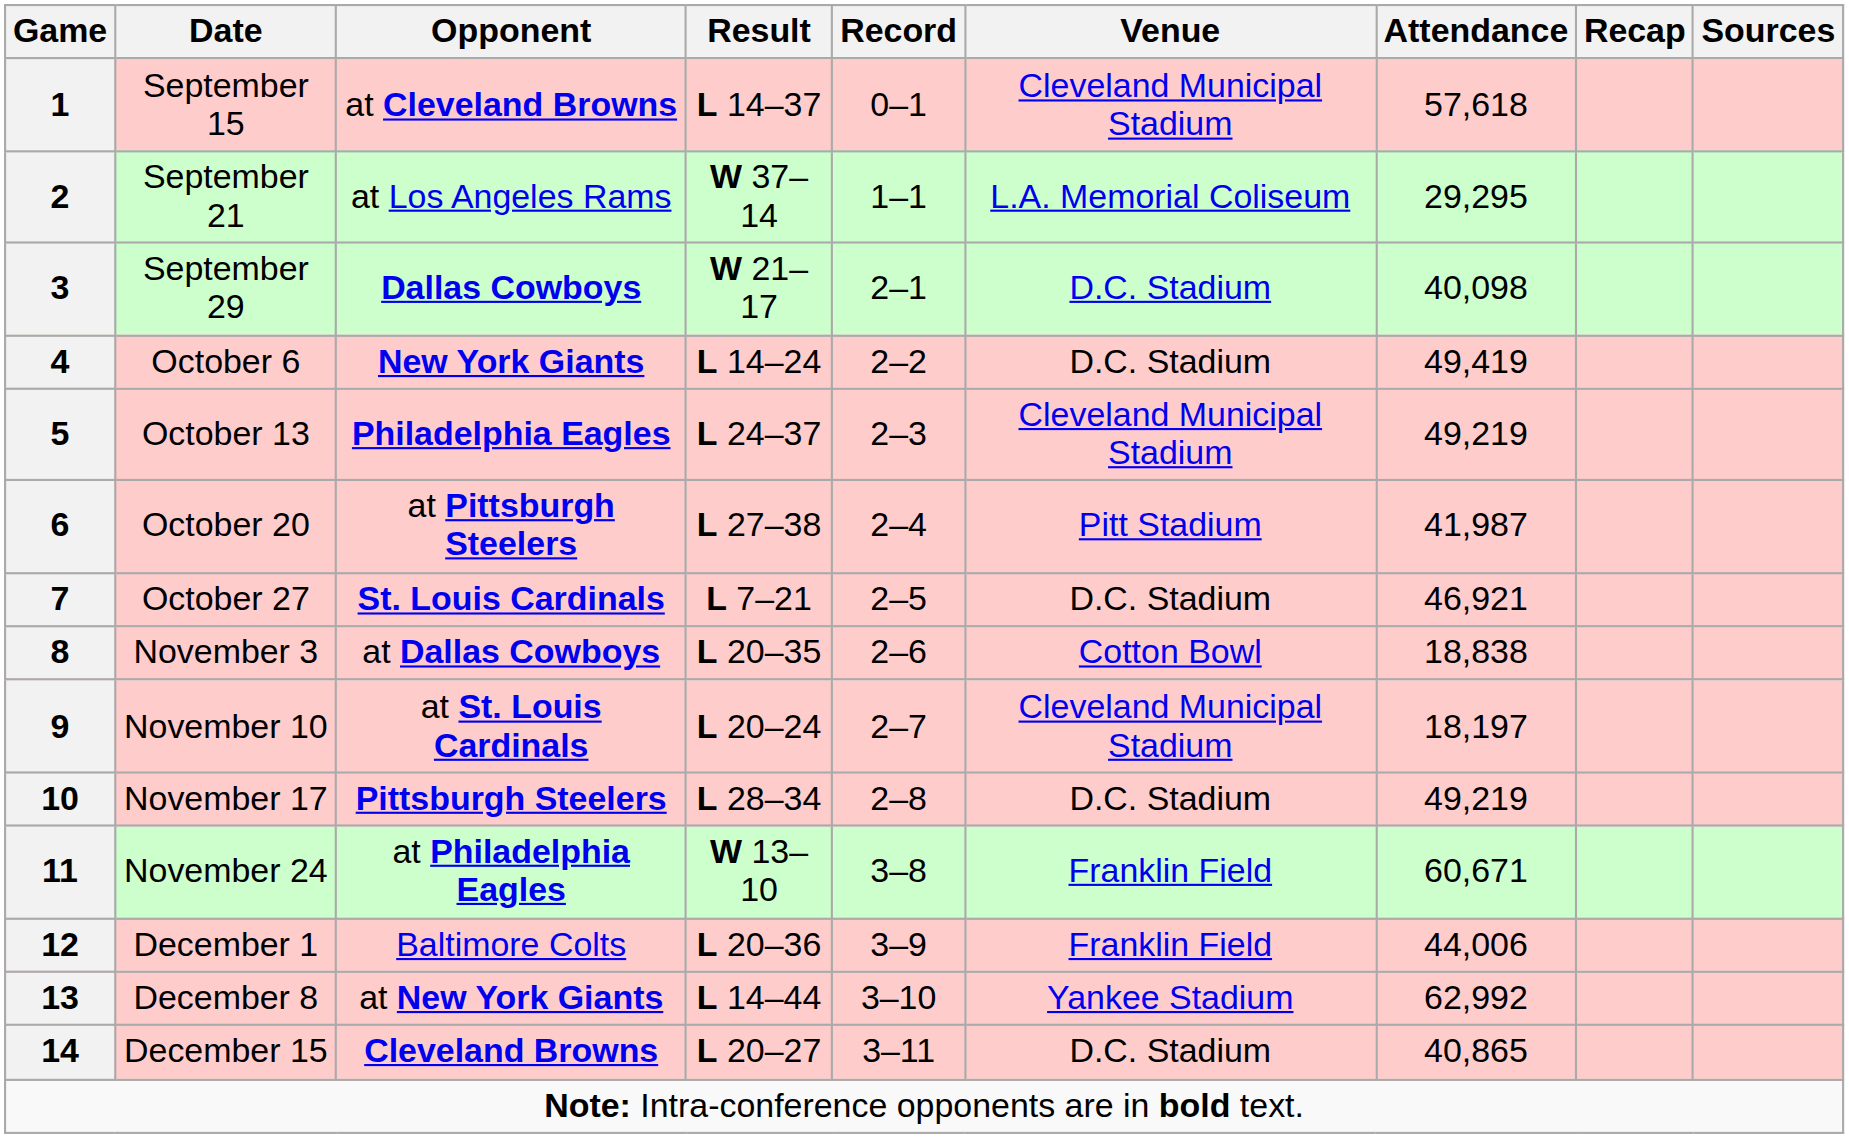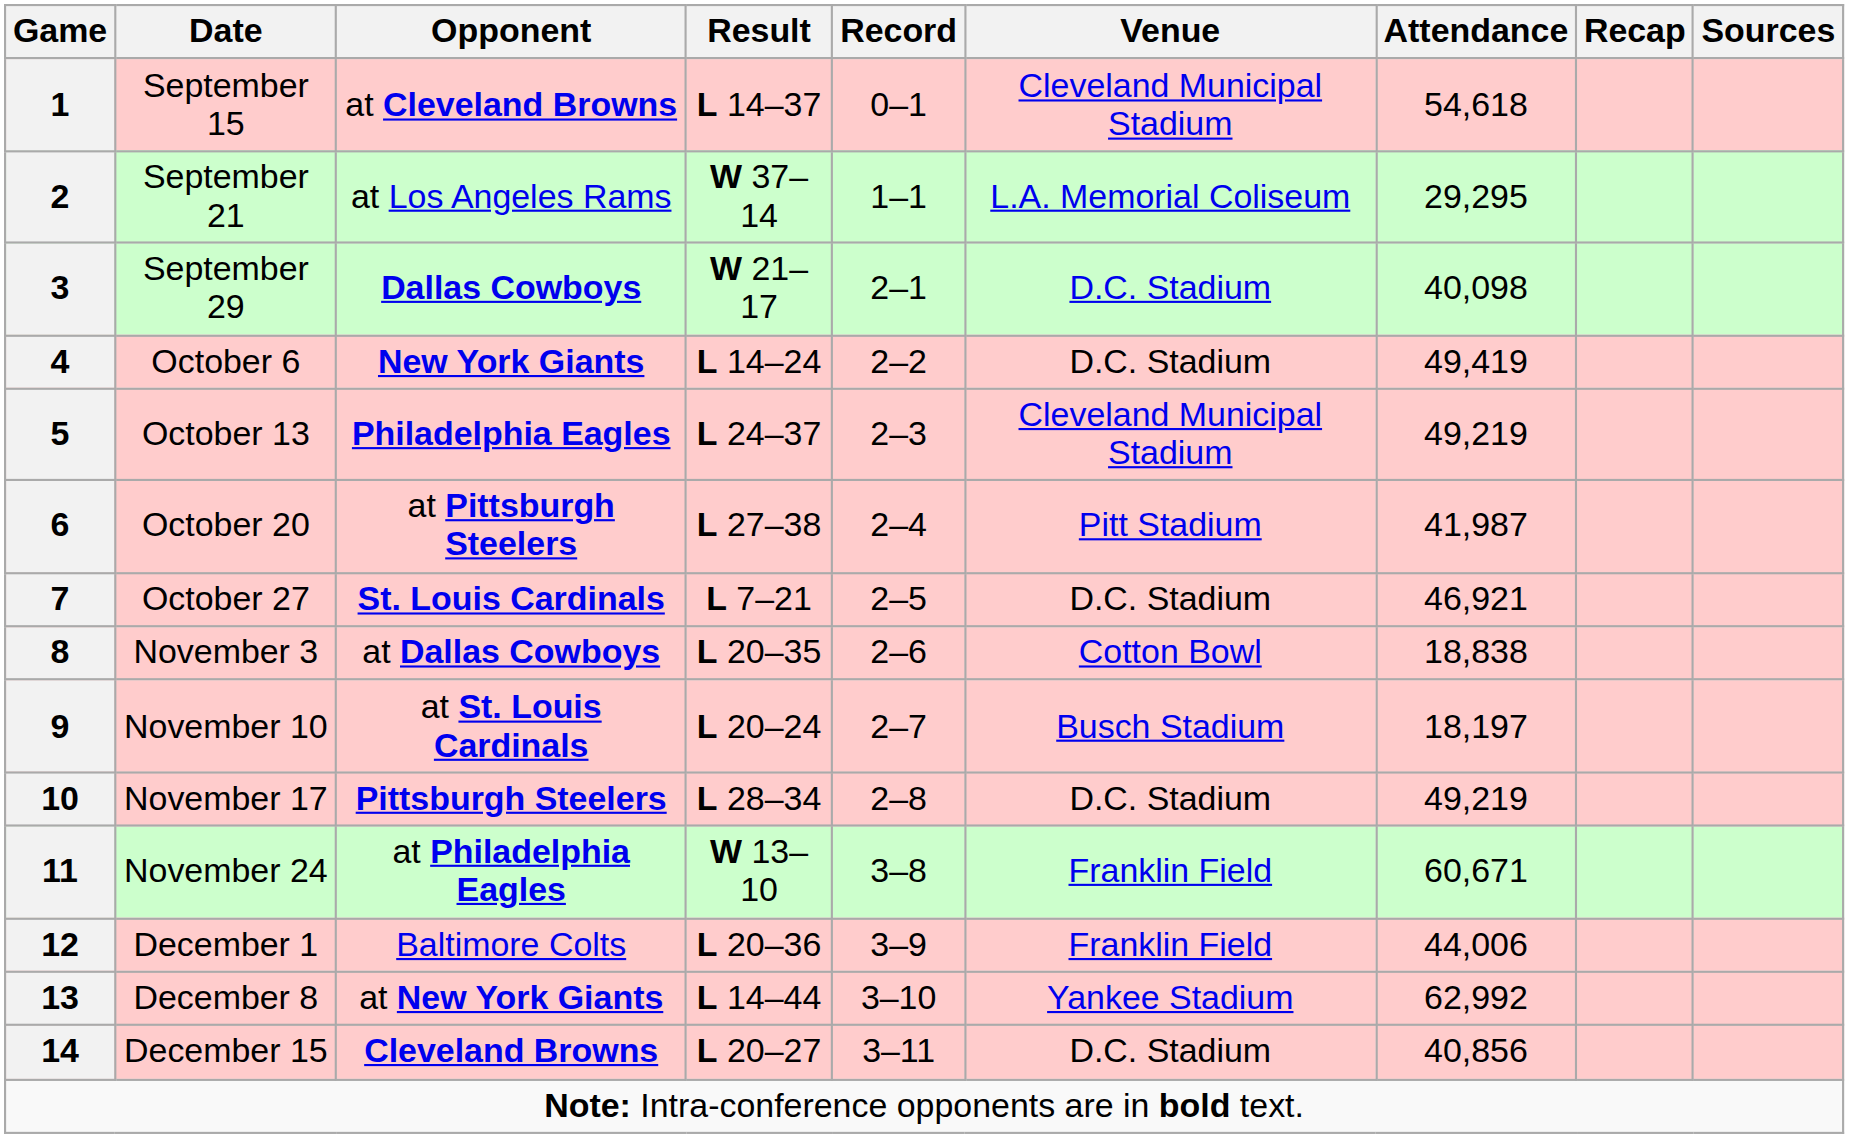1 | Attendance: 57,618 -> 54,618
9 | Venue: Cleveland Municipal Stadium -> Busch Stadium
14 | Attendance: 40,865 -> 40,856
